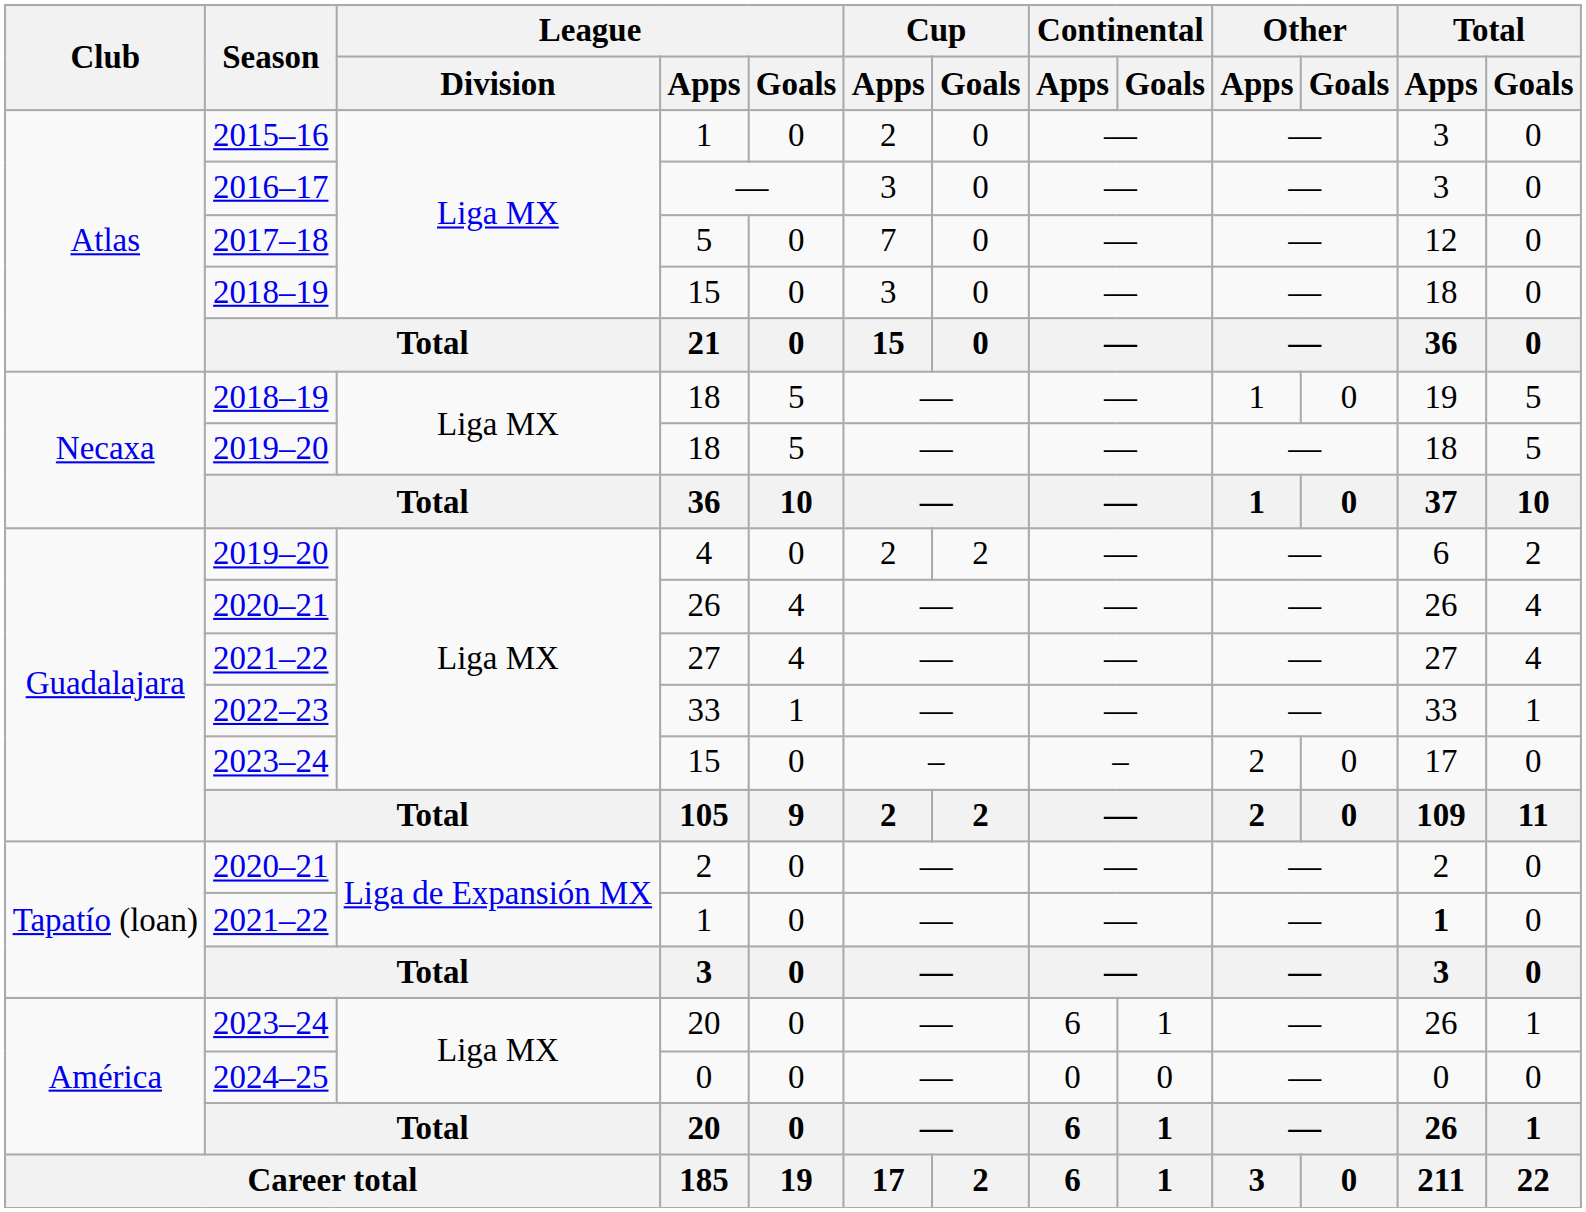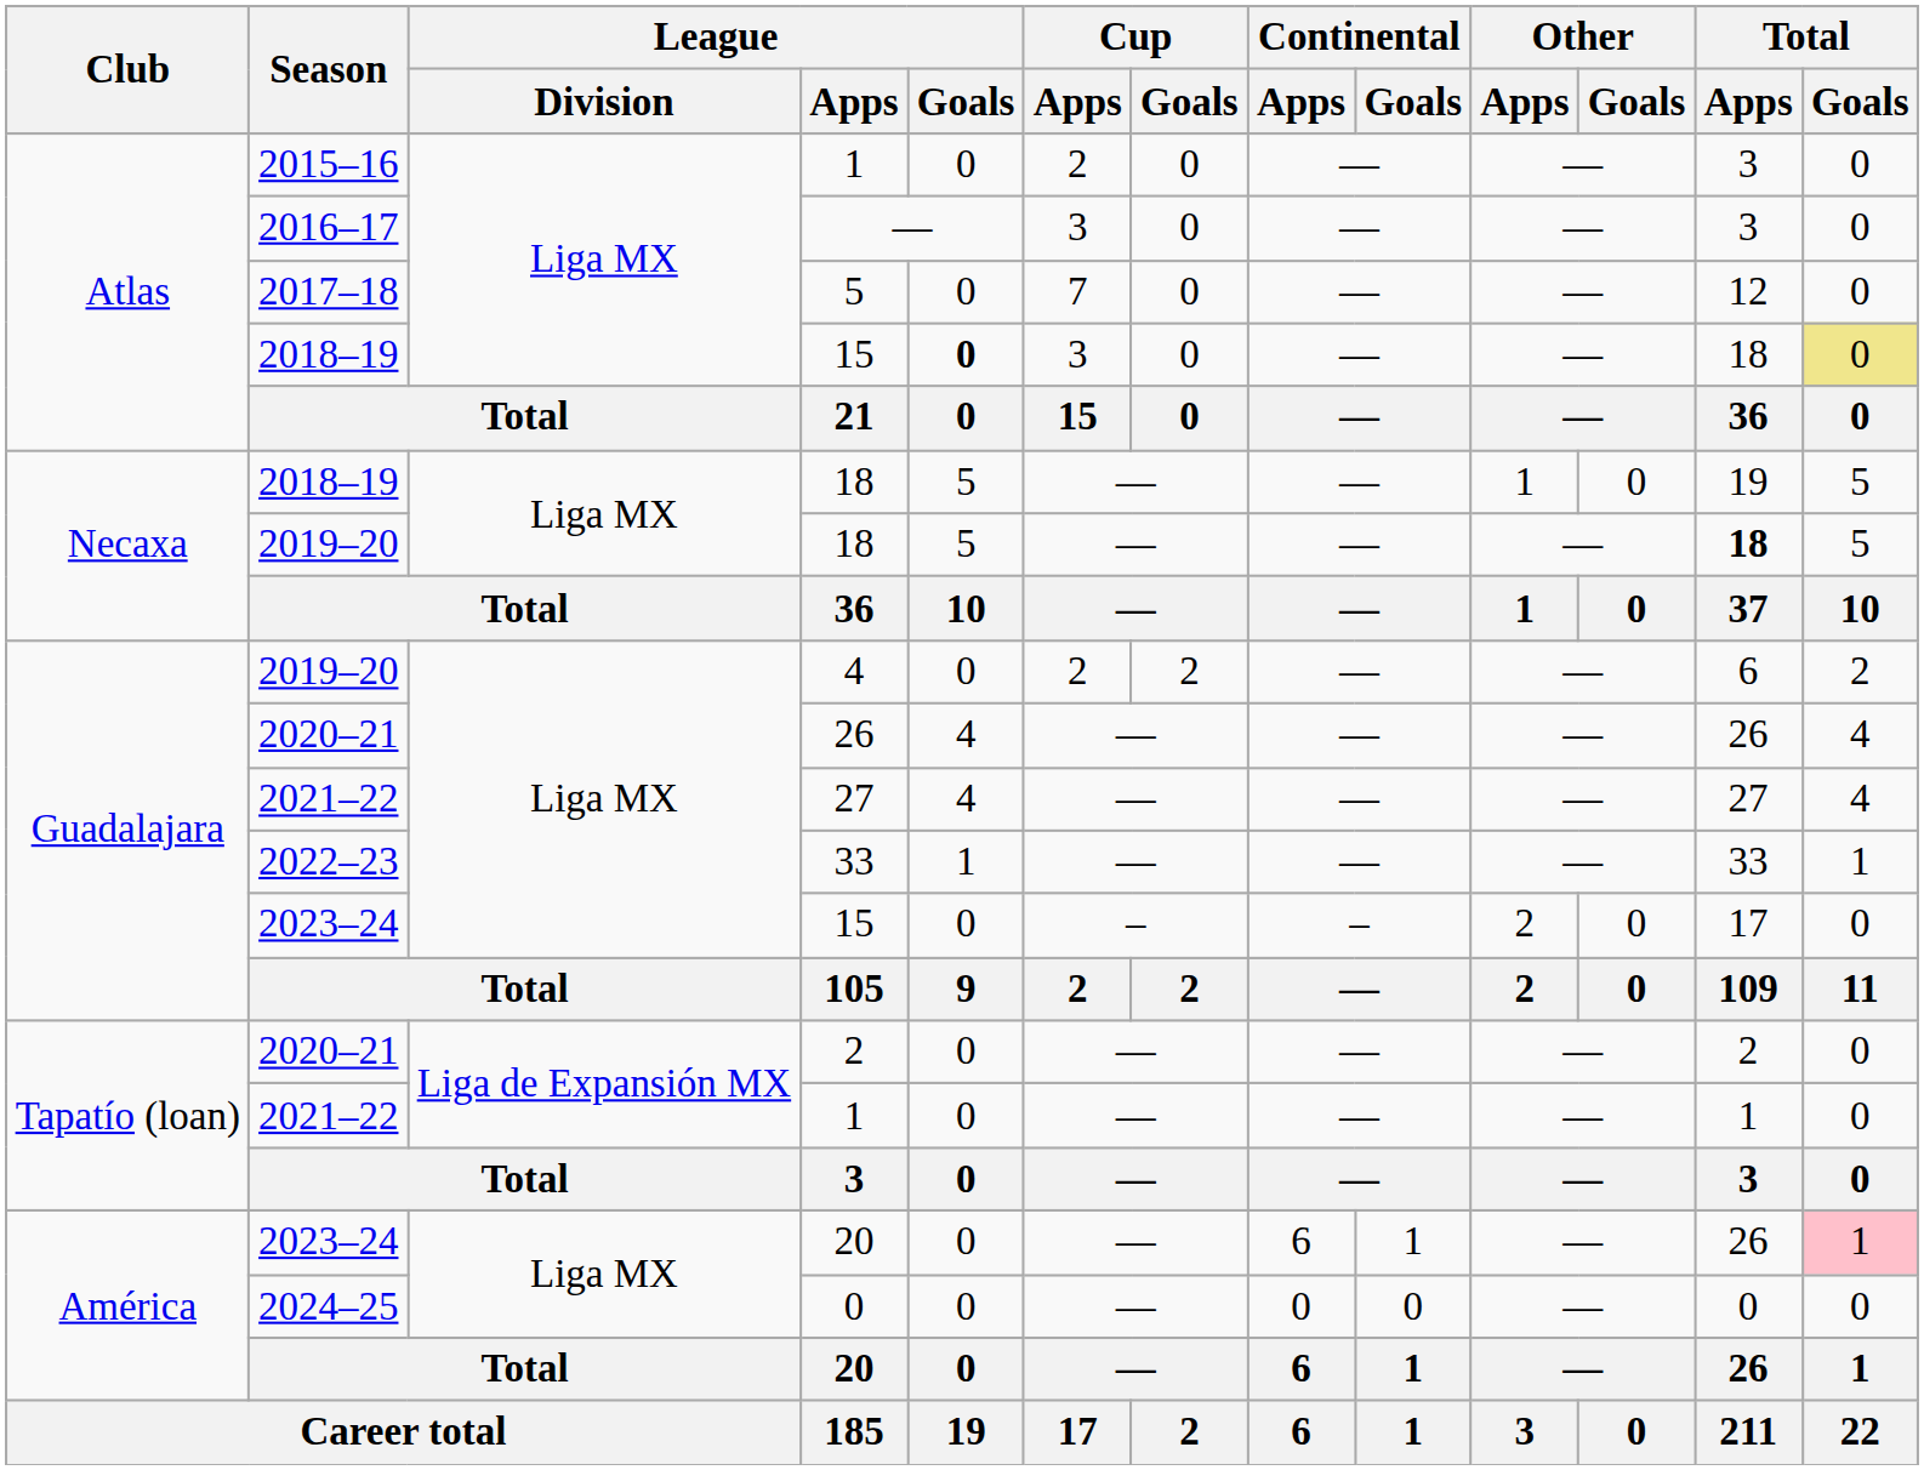2018–19 / 15 | League / Goals: normal -> bold
2018–19 / 15 | Total / Goals: no background -> khaki background
2019–20 / 18 | Total / Apps: normal -> bold
2021–22 / 1 | Total / Apps: bold -> normal
2023–24 / 20 | Total / Goals: no background -> pink background
